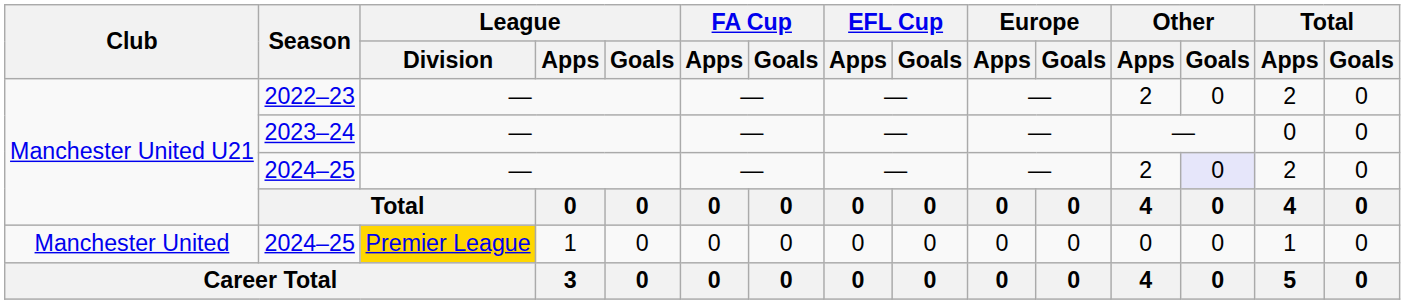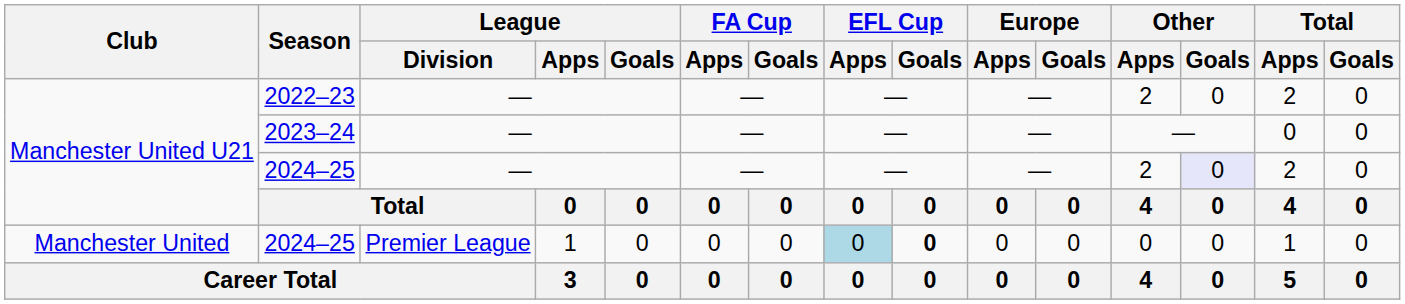Manchester United / 2024–25 | League / Division: gold background -> no background
Manchester United / 2024–25 | EFL Cup / Apps: no background -> lightblue background
Manchester United / 2024–25 | EFL Cup / Goals: normal -> bold
